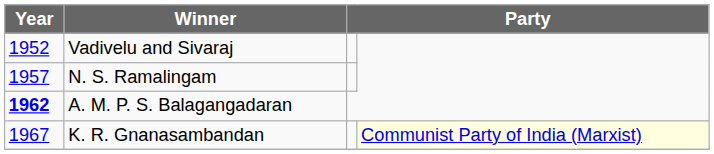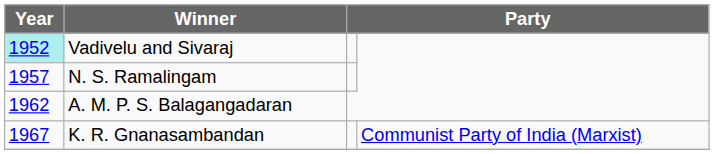Vadivelu and Sivaraj | Year: no background -> paleturquoise background
A. M. P. S. Balagangadaran | Year: bold -> normal
K. R. Gnanasambandan | column 4: lightyellow background -> no background
